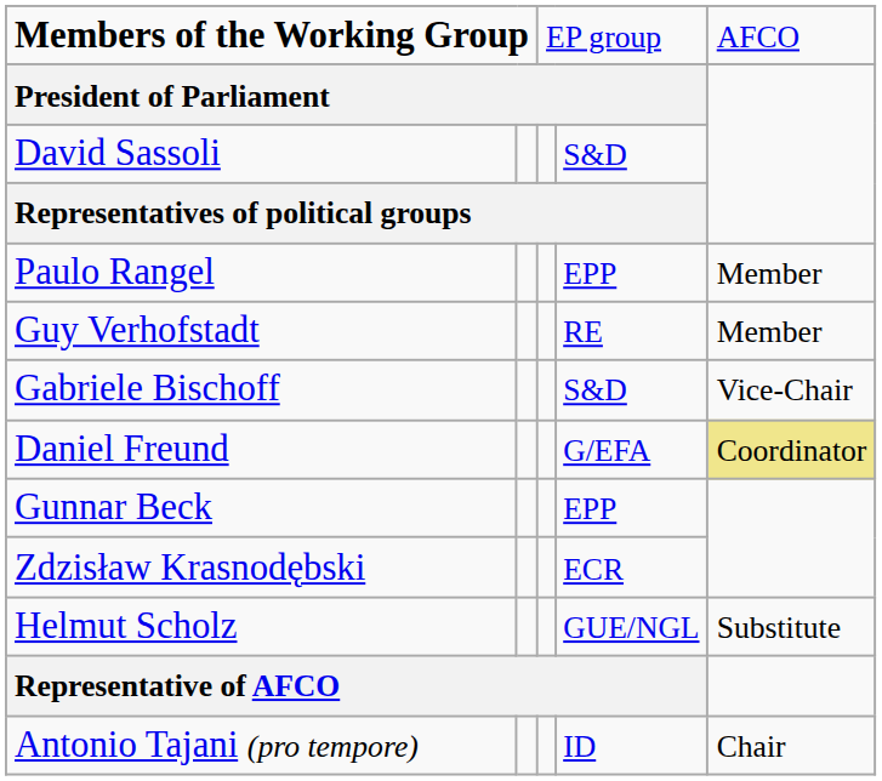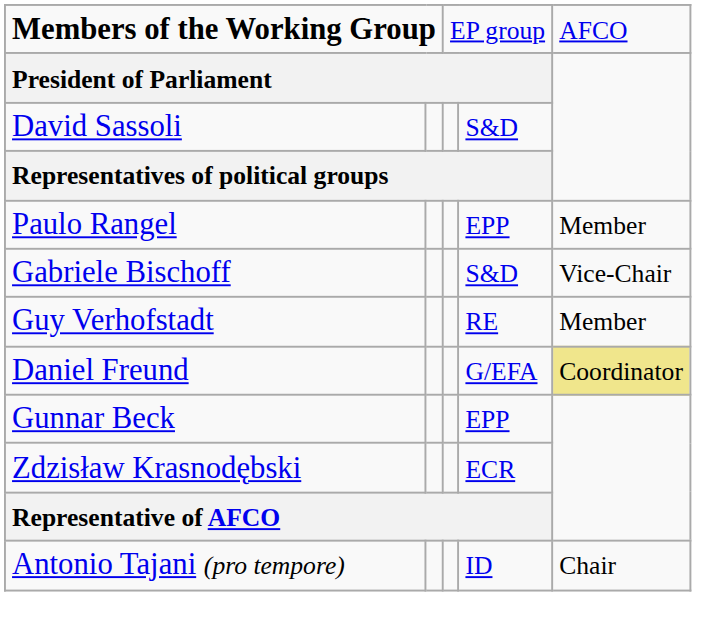rows swapped: Gabriele Bischoff <-> Guy Verhofstadt
- row: Helmut Scholz | GUE/NGL | Substitute
